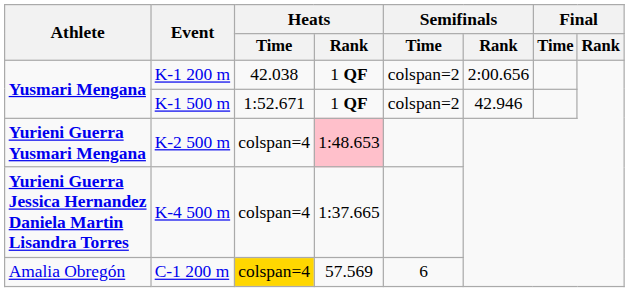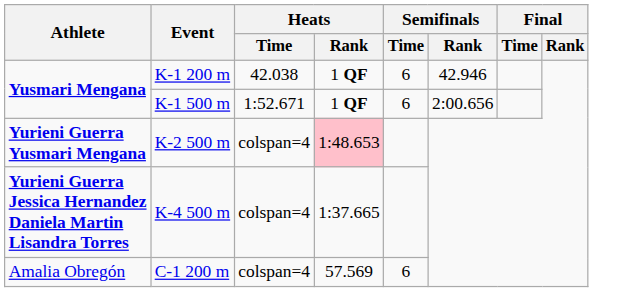K-1 200 m | Semifinals / Time: colspan=2 -> 6
K-1 200 m | Semifinals / Rank: 2:00.656 -> 42.946
K-1 500 m | Semifinals / Time: colspan=2 -> 6
K-1 500 m | Semifinals / Rank: 42.946 -> 2:00.656
C-1 200 m | Heats / Time: gold background -> no background
